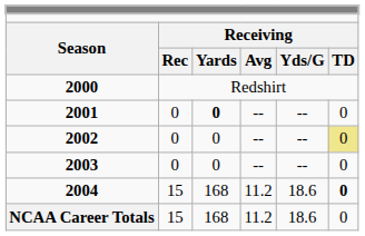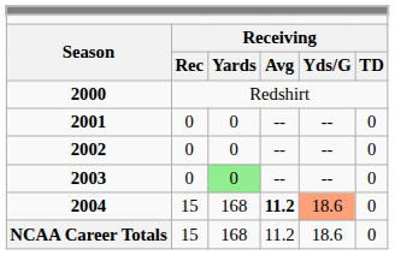2001 | column 3: bold -> normal
2002 | column 6: khaki background -> no background
2003 | column 3: no background -> lightgreen background
2004 | column 4: normal -> bold
2004 | column 5: no background -> lightsalmon background
2004 | column 6: bold -> normal
